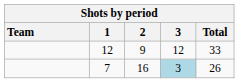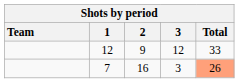7 | 3: lightblue background -> no background
7 | Total: no background -> lightsalmon background
